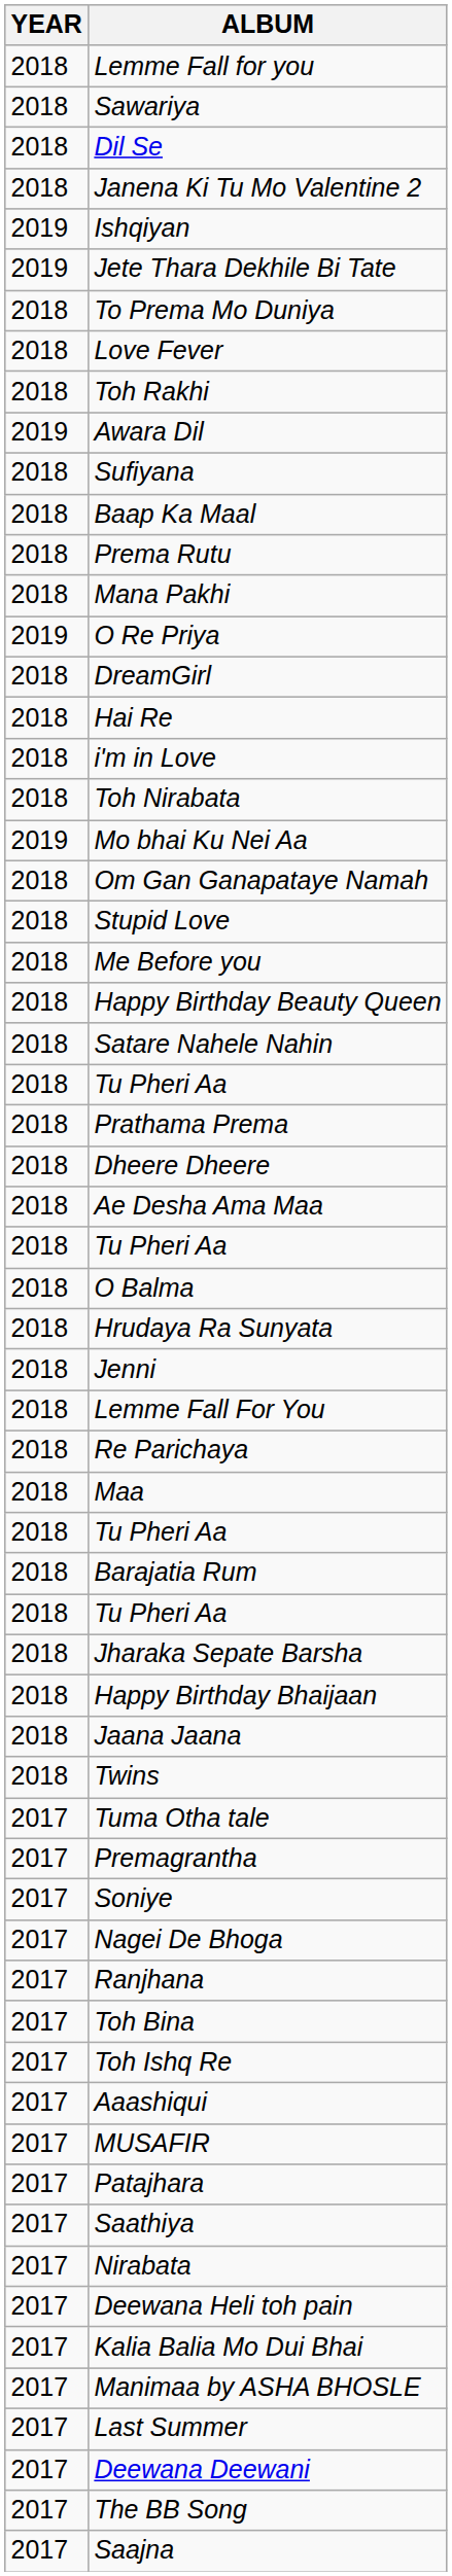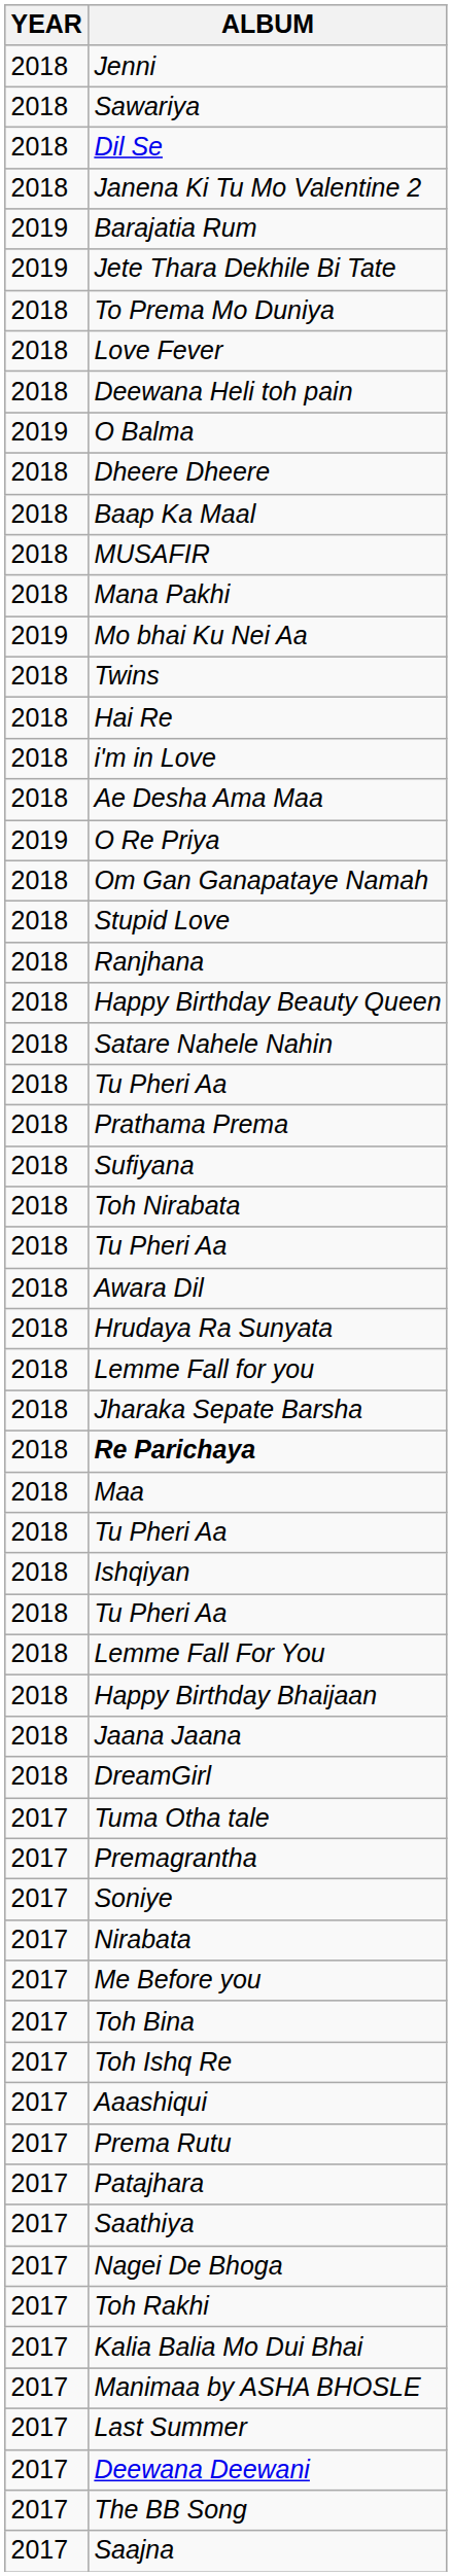row 2 | ALBUM: Lemme Fall for you -> Jenni
row 6 | ALBUM: Ishqiyan -> Barajatia Rum
row 10 | ALBUM: Toh Rakhi -> Deewana Heli toh pain
row 11 | ALBUM: Awara Dil -> O Balma
row 12 | ALBUM: Sufiyana -> Dheere Dheere
row 14 | ALBUM: Prema Rutu -> MUSAFIR
row 16 | ALBUM: O Re Priya -> Mo bhai Ku Nei Aa
row 17 | ALBUM: DreamGirl -> Twins
row 20 | ALBUM: Toh Nirabata -> Ae Desha Ama Maa
row 21 | ALBUM: Mo bhai Ku Nei Aa -> O Re Priya
row 24 | ALBUM: Me Before you -> Ranjhana
row 29 | ALBUM: Dheere Dheere -> Sufiyana
row 30 | ALBUM: Ae Desha Ama Maa -> Toh Nirabata
row 32 | ALBUM: O Balma -> Awara Dil
row 34 | ALBUM: Jenni -> Lemme Fall for you
row 35 | ALBUM: Lemme Fall For You -> Jharaka Sepate Barsha
row 36 | ALBUM: normal -> bold
row 39 | ALBUM: Barajatia Rum -> Ishqiyan
row 41 | ALBUM: Jharaka Sepate Barsha -> Lemme Fall For You
row 44 | ALBUM: Twins -> DreamGirl
row 48 | ALBUM: Nagei De Bhoga -> Nirabata
row 49 | ALBUM: Ranjhana -> Me Before you
row 53 | ALBUM: MUSAFIR -> Prema Rutu
row 56 | ALBUM: Nirabata -> Nagei De Bhoga
row 57 | ALBUM: Deewana Heli toh pain -> Toh Rakhi
